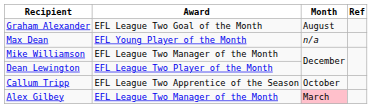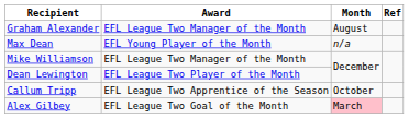Graham Alexander | Award: EFL League Two Goal of the Month -> EFL League Two Manager of the Month
Alex Gilbey | Award: EFL League Two Manager of the Month -> EFL League Two Goal of the Month
